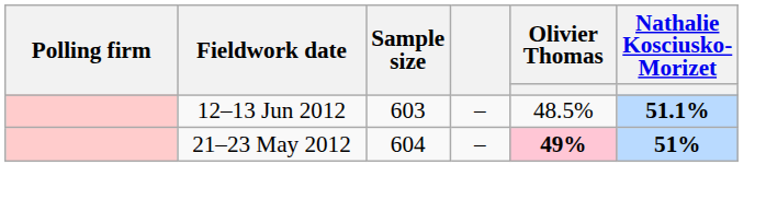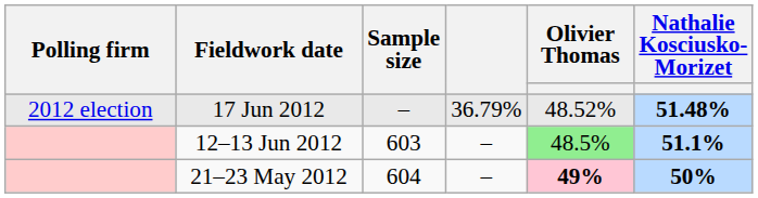+ row: 2012 election | 17 Jun 2012 | – | 36.79% | 48.52% | 51.48%
12–13 Jun 2012 | Olivier Thomas: no background -> lightgreen background
21–23 May 2012 | Nathalie Kosciusko-Morizet: 51% -> 50%
